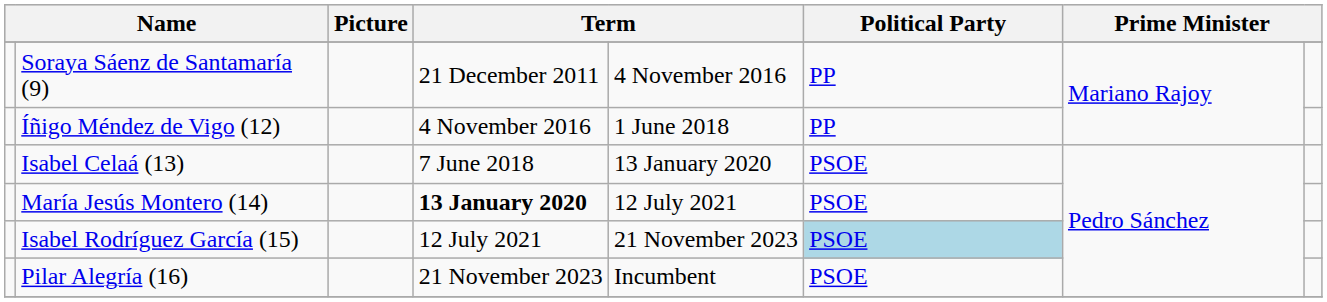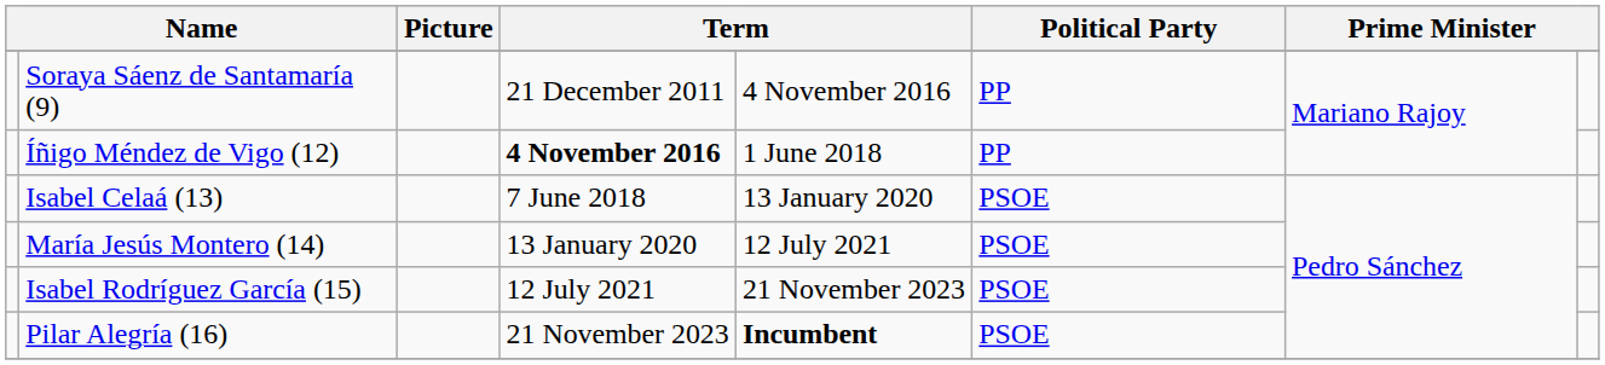Íñigo Méndez de Vigo (12) | column 4: normal -> bold
María Jesús Montero (14) | column 4: bold -> normal
Isabel Rodríguez García (15) | Political Party: lightblue background -> no background
Pilar Alegría (16) | column 5: normal -> bold
